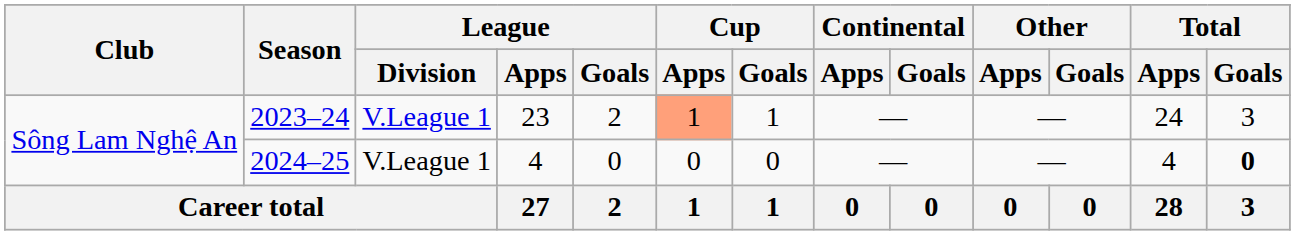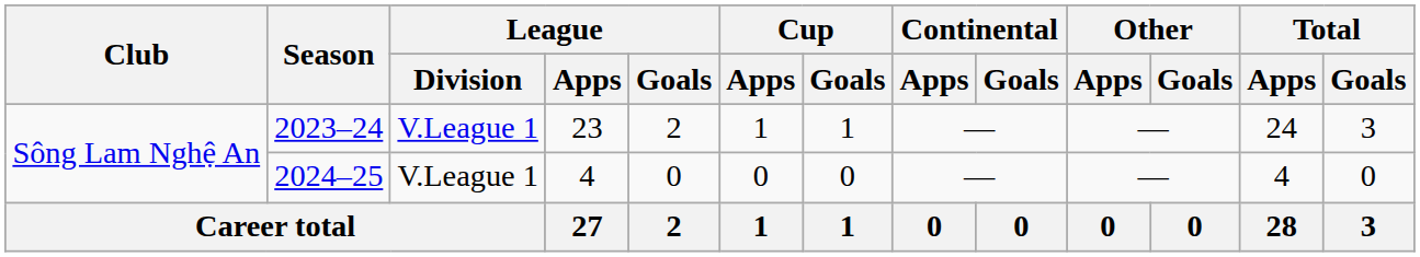2023–24 | Cup / Apps: lightsalmon background -> no background
2024–25 | Total / Goals: bold -> normal
